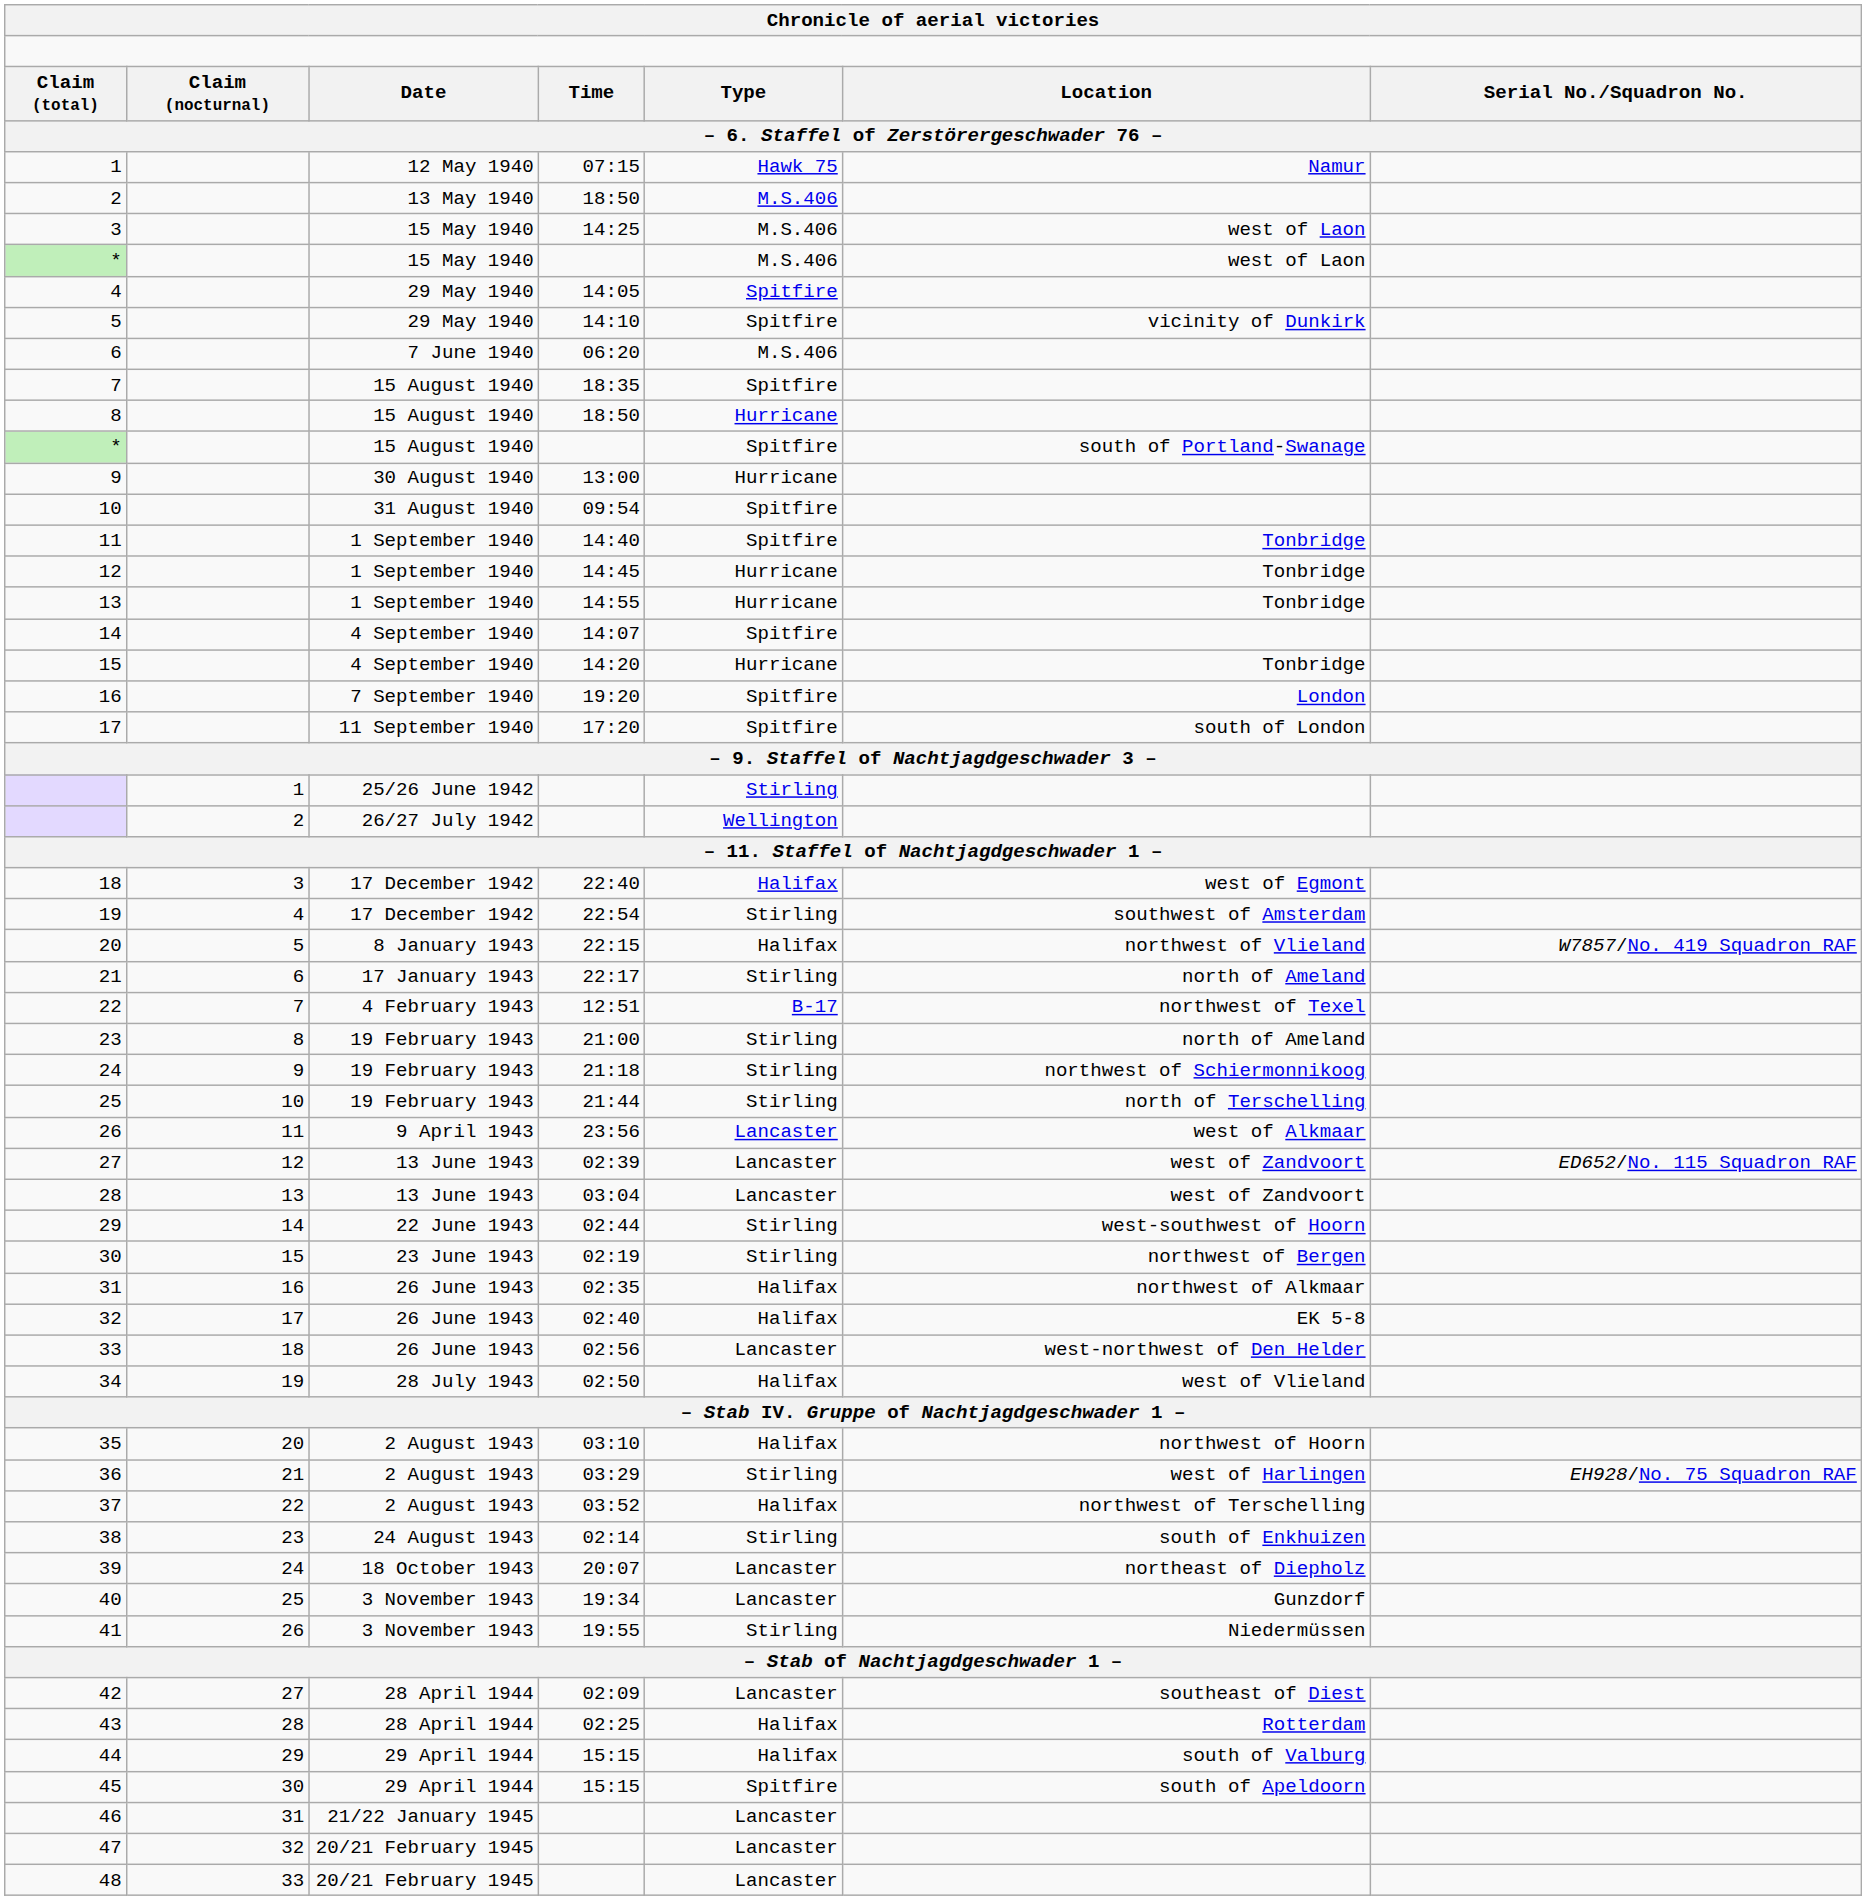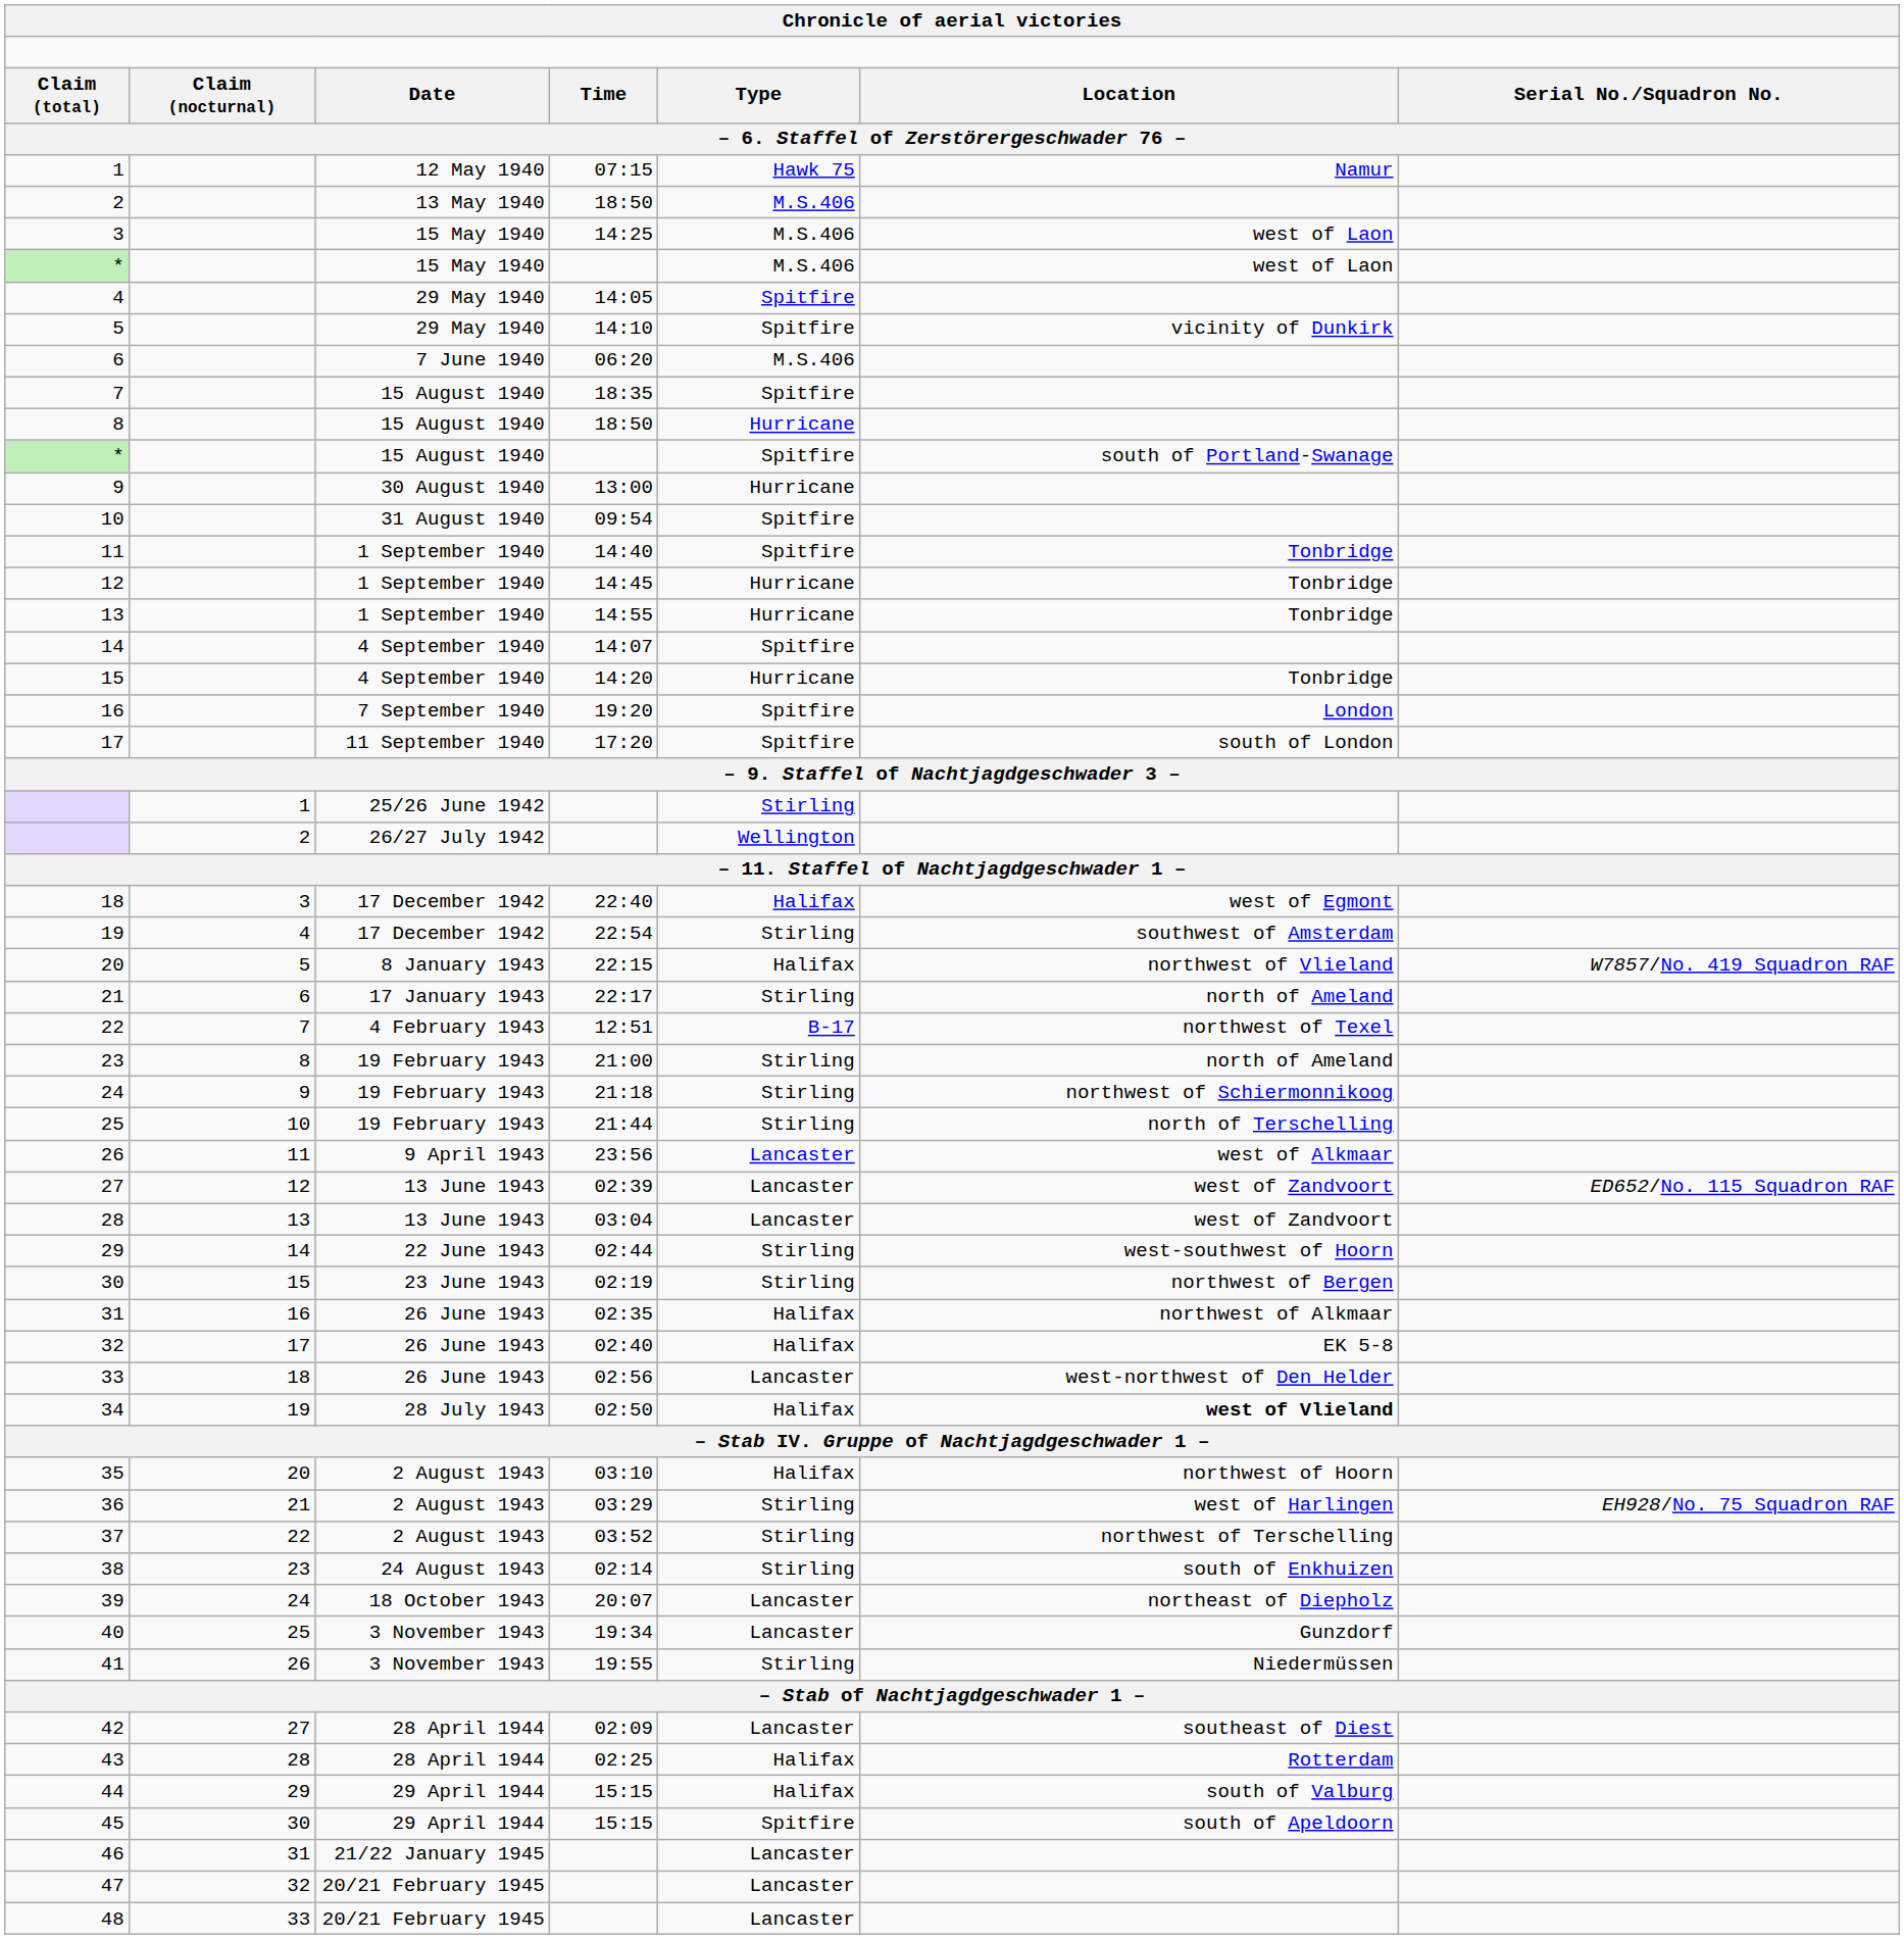34 | column 6: normal -> bold
37 | column 5: Halifax -> Stirling
